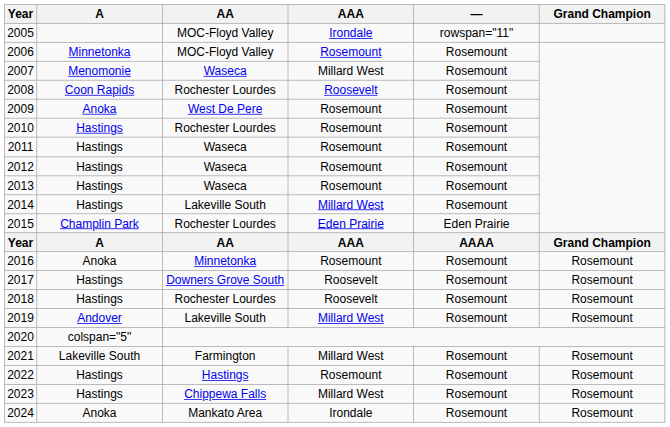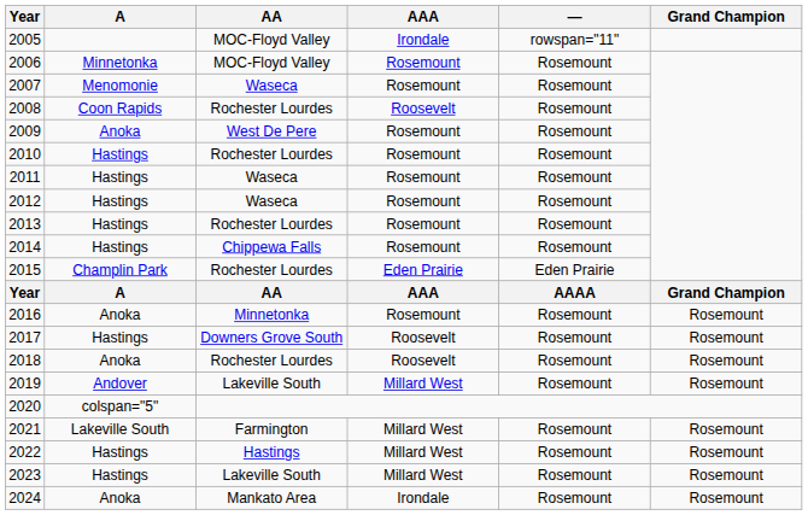2007 | AAA: Millard West -> Rosemount
2013 | AA: Waseca -> Rochester Lourdes
2014 | AA: Lakeville South -> Chippewa Falls
2014 | AAA: Millard West -> Rosemount
2018 | A: Hastings -> Anoka
2022 | AAA: Rosemount -> Millard West
2023 | AA: Chippewa Falls -> Lakeville South
